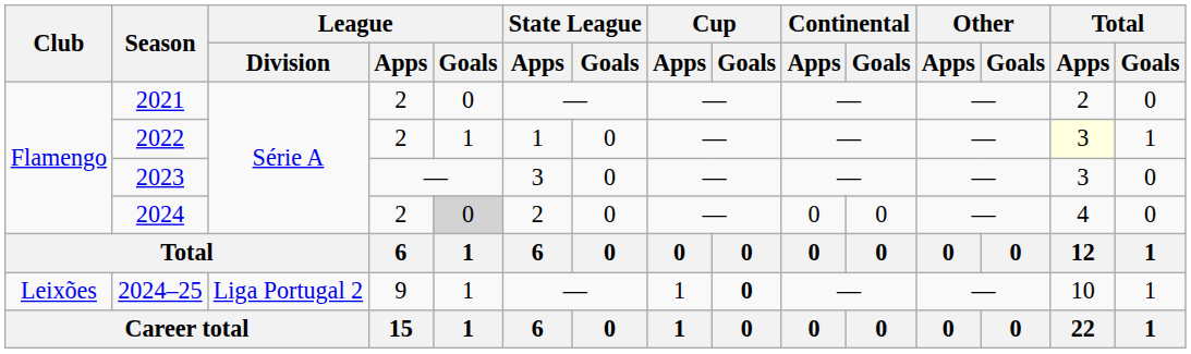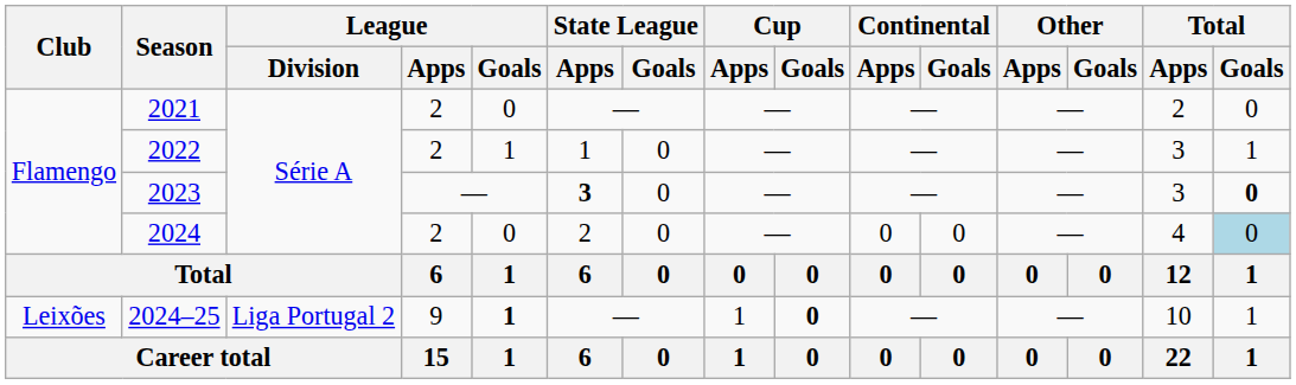2022 | Total / Apps: lightyellow background -> no background
2023 | State League / Apps: normal -> bold
2023 | Total / Goals: normal -> bold
2024 | League / Goals: lightgrey background -> no background
2024 | Total / Goals: no background -> lightblue background
2024–25 | League / Goals: normal -> bold
